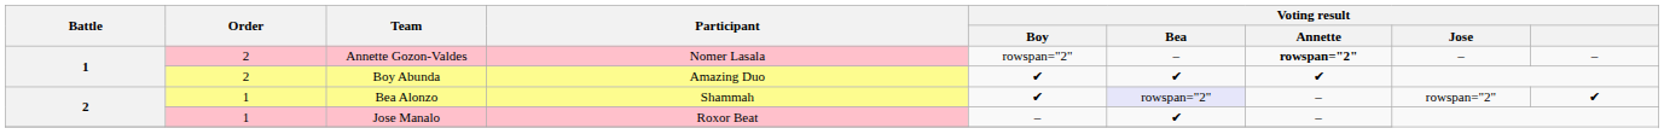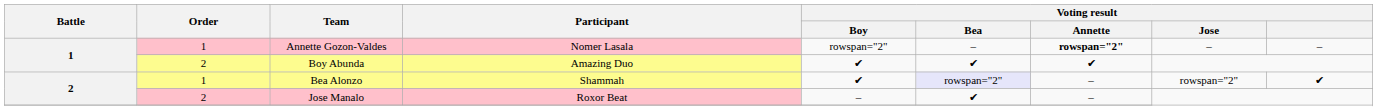Annette Gozon-Valdes | Order: 2 -> 1
Jose Manalo | Order: 1 -> 2
